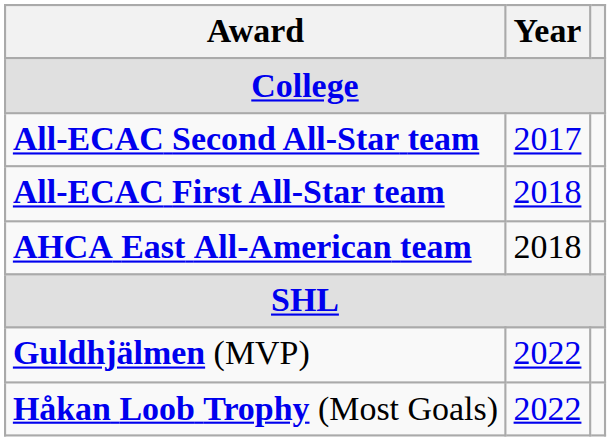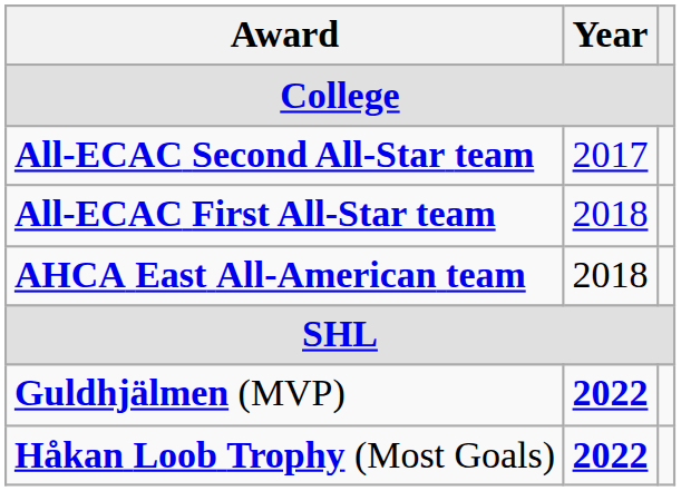Guldhjälmen (MVP) | Year: normal -> bold
Håkan Loob Trophy (Most Goals) | Year: normal -> bold
